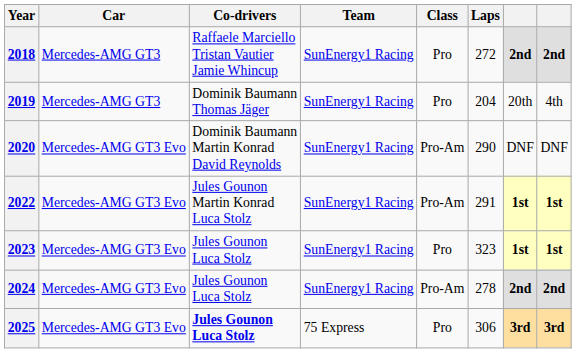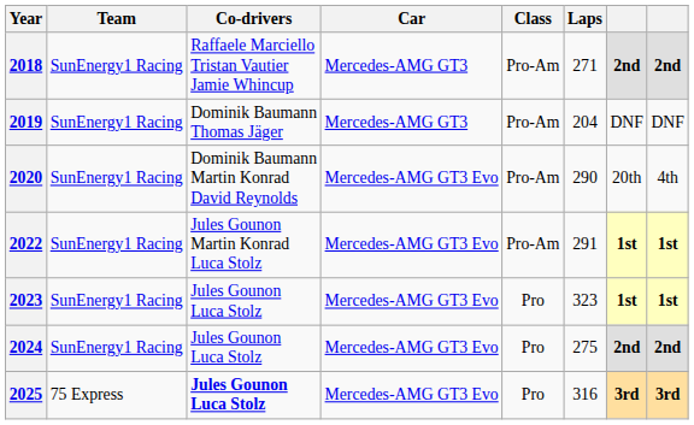columns swapped: Team <-> Car
2018 | Class: Pro -> Pro-Am
2018 | Laps: 272 -> 271
2019 | Class: Pro -> Pro-Am
2019 | column 7: 20th -> DNF
2019 | column 8: 4th -> DNF
2020 | column 7: DNF -> 20th
2020 | column 8: DNF -> 4th
2024 | Class: Pro-Am -> Pro
2024 | Laps: 278 -> 275
2025 | Laps: 306 -> 316
